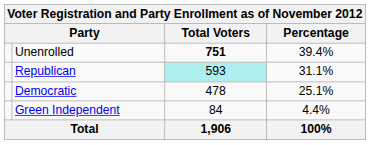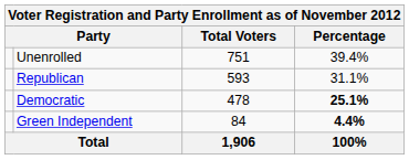Unenrolled | Total Voters: bold -> normal
Republican | Total Voters: paleturquoise background -> no background
Democratic | Percentage: normal -> bold
Green Independent | Percentage: normal -> bold
